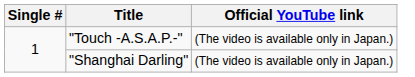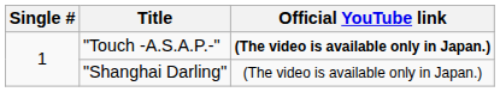"Touch -A.S.A.P.-" | Official YouTube link: normal -> bold
